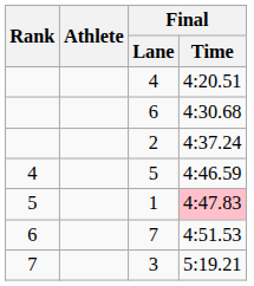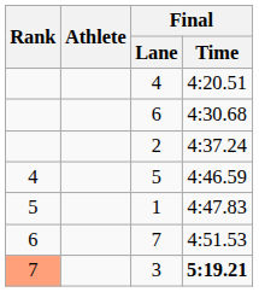1 | Final / Time: pink background -> no background
3 | Rank: no background -> lightsalmon background
3 | Final / Time: normal -> bold
